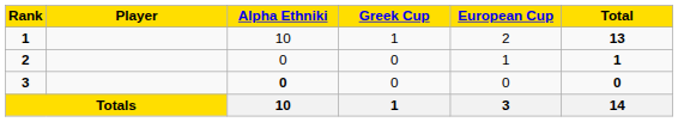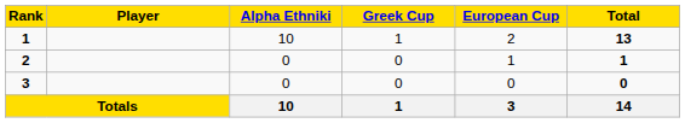row 4 | Alpha Ethniki: bold -> normal
